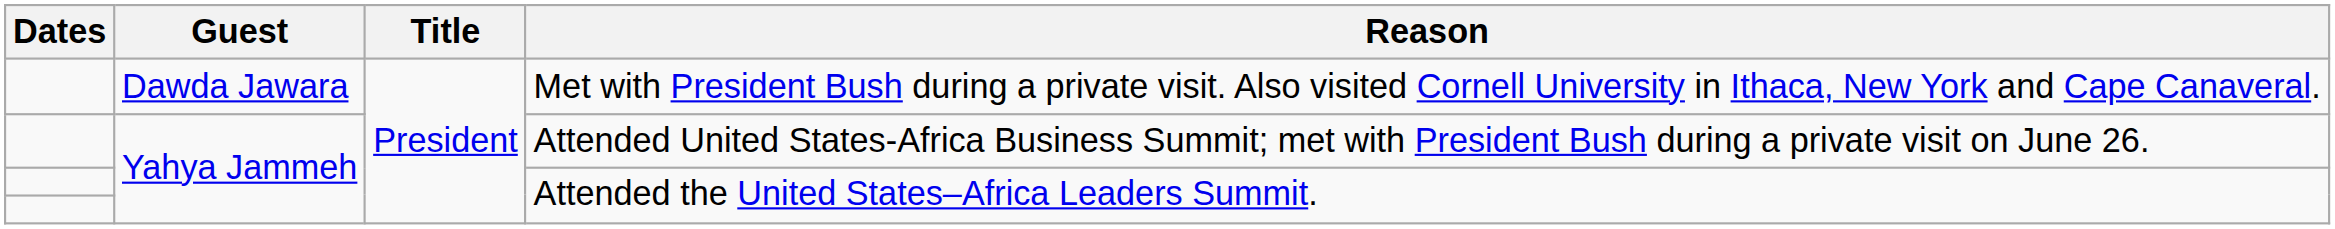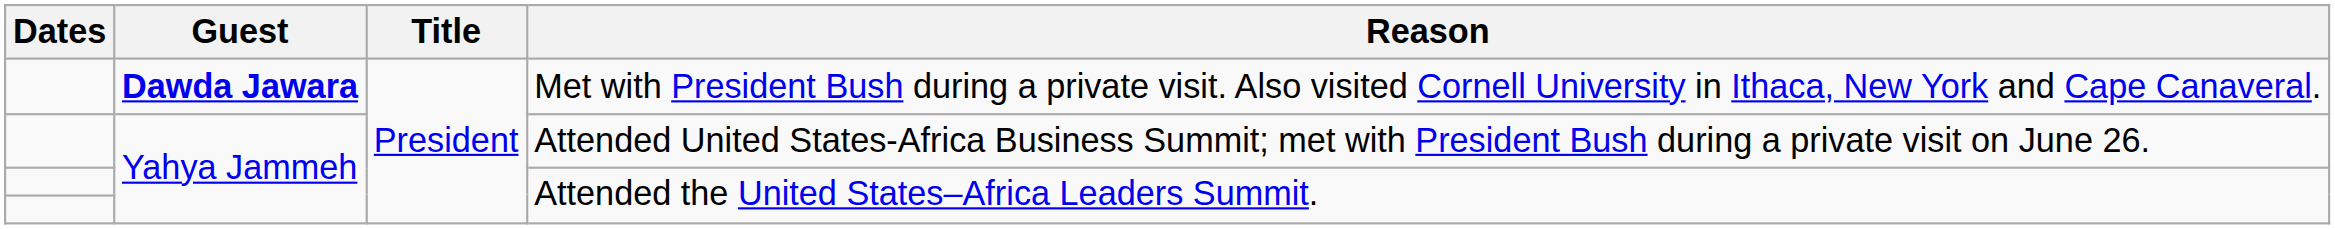row 2 | Guest: normal -> bold
